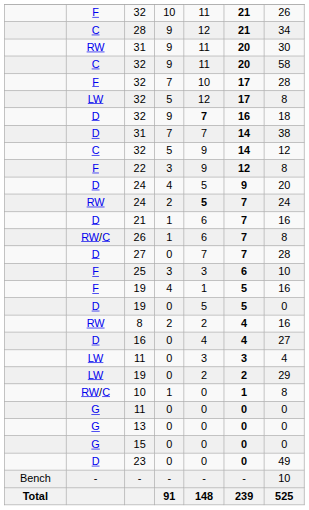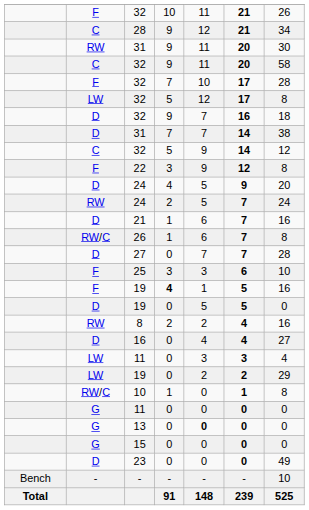D / 32 | column 5: bold -> normal
RW / 24 | column 5: bold -> normal
F / 19 | column 4: normal -> bold
13 | column 5: normal -> bold
